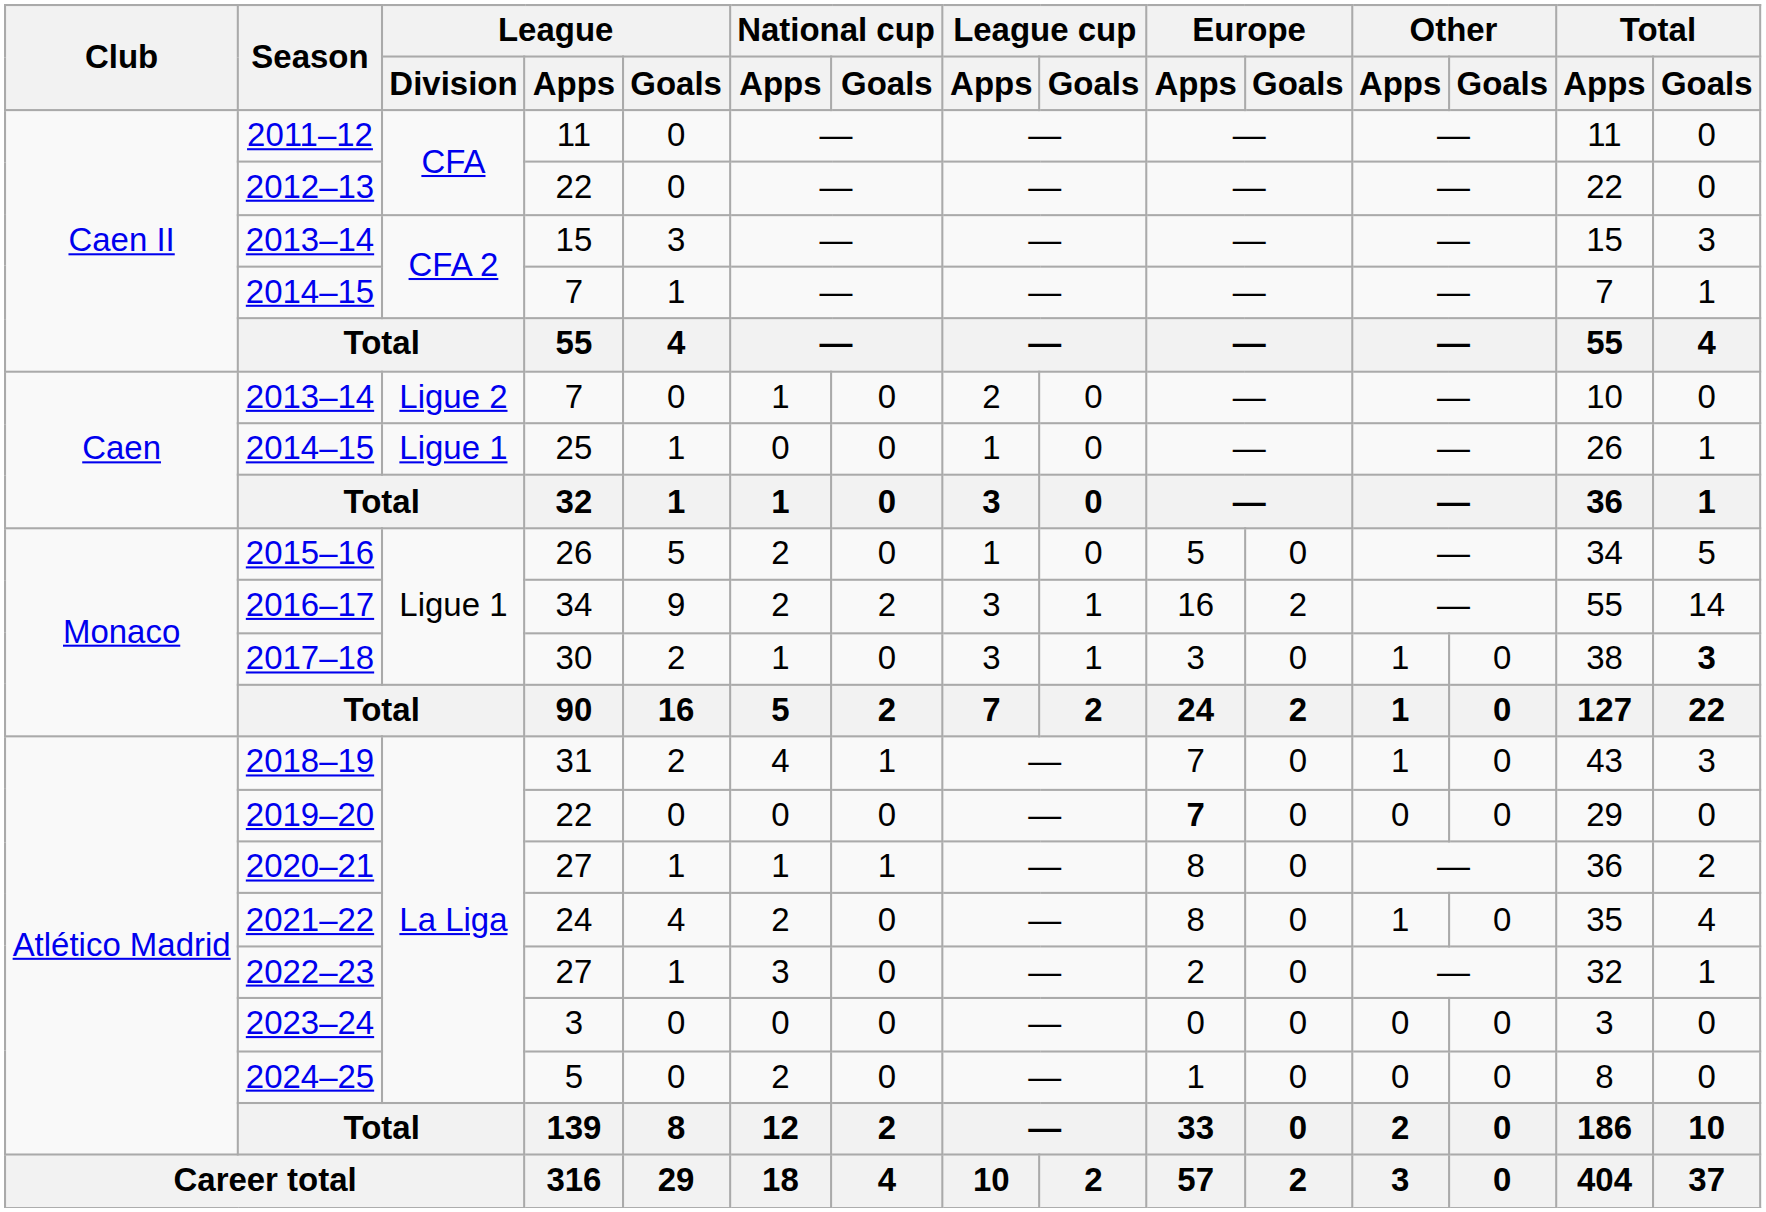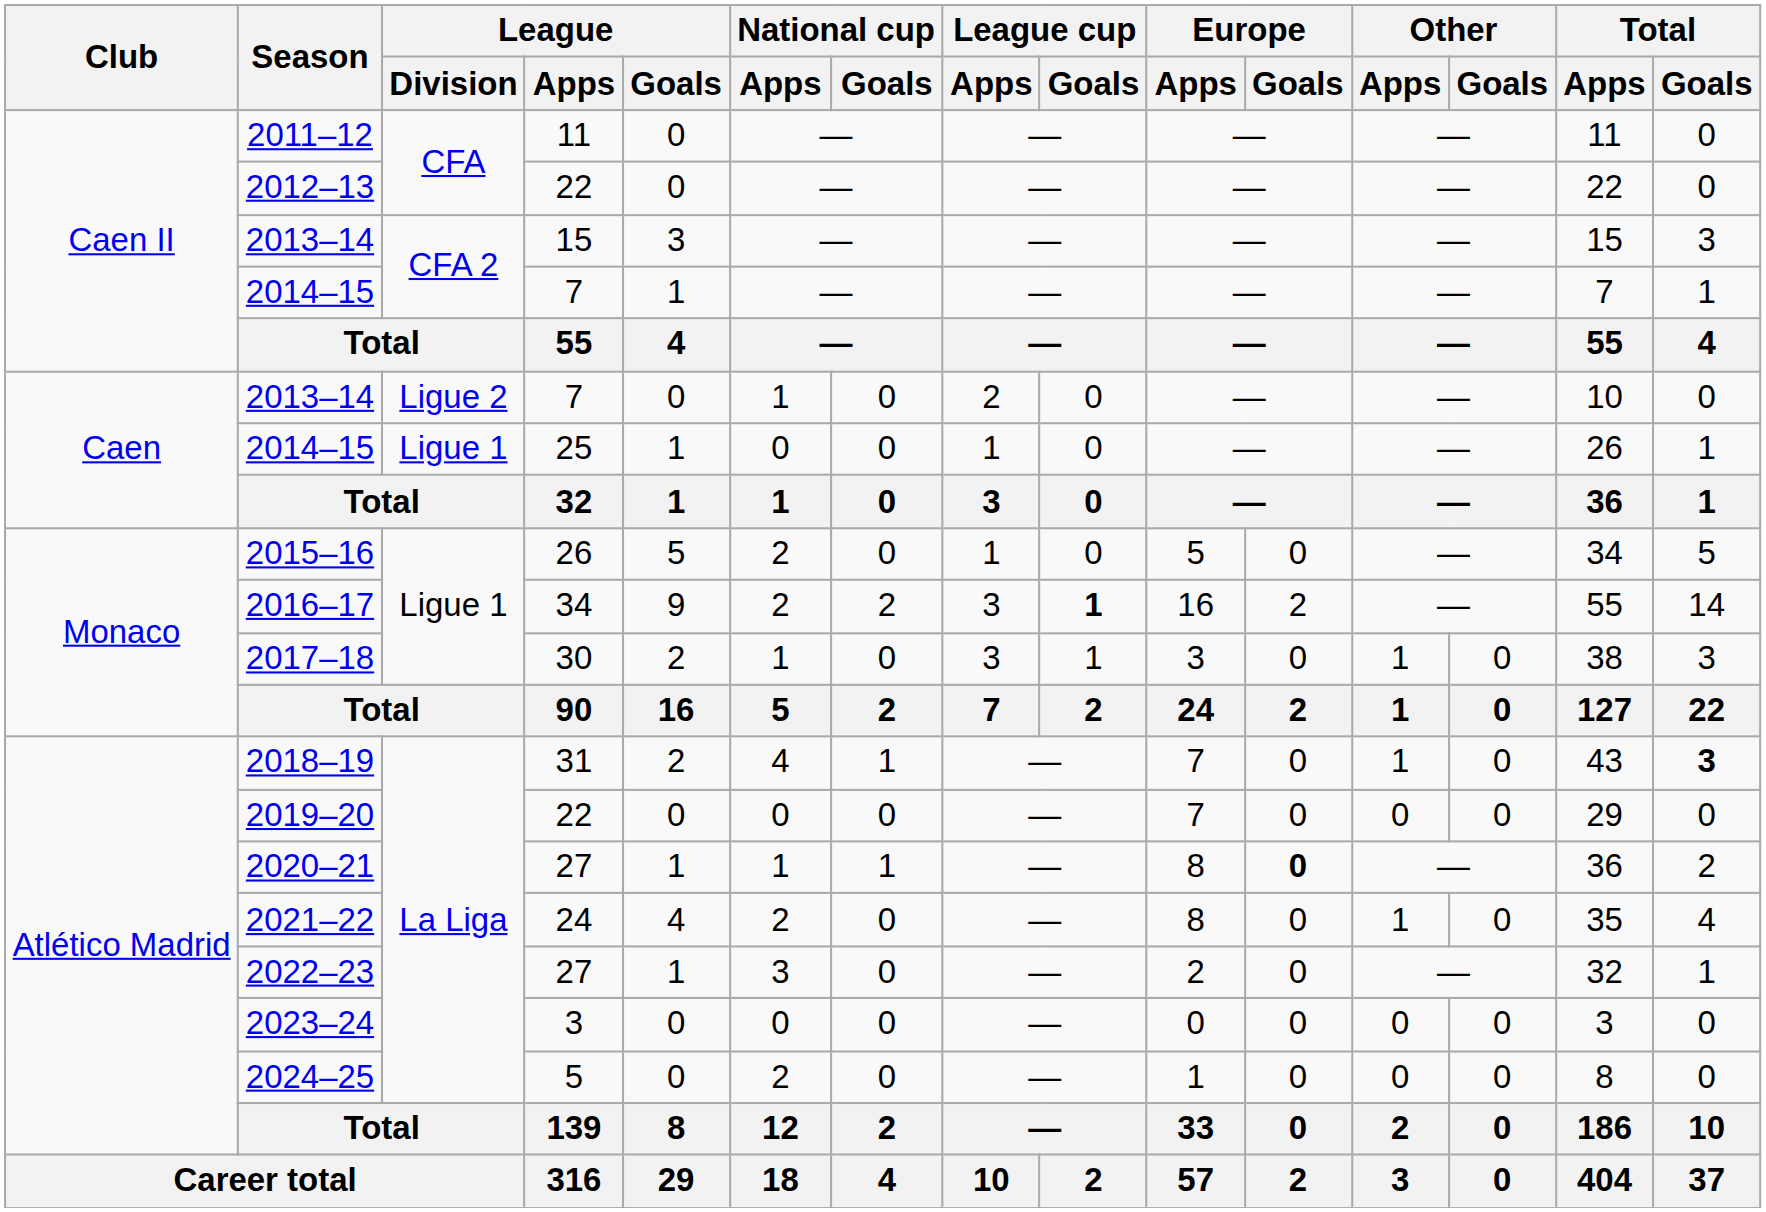2016–17 | League cup / Goals: normal -> bold
2017–18 | Total / Goals: bold -> normal
2018–19 | Total / Goals: normal -> bold
2019–20 | Europe / Apps: bold -> normal
2020–21 | Europe / Goals: normal -> bold
